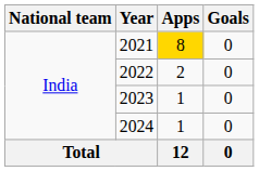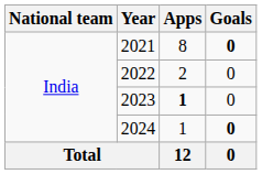2021 | Apps: gold background -> no background
2021 | Goals: normal -> bold
2023 | Apps: normal -> bold
2024 | Goals: normal -> bold
